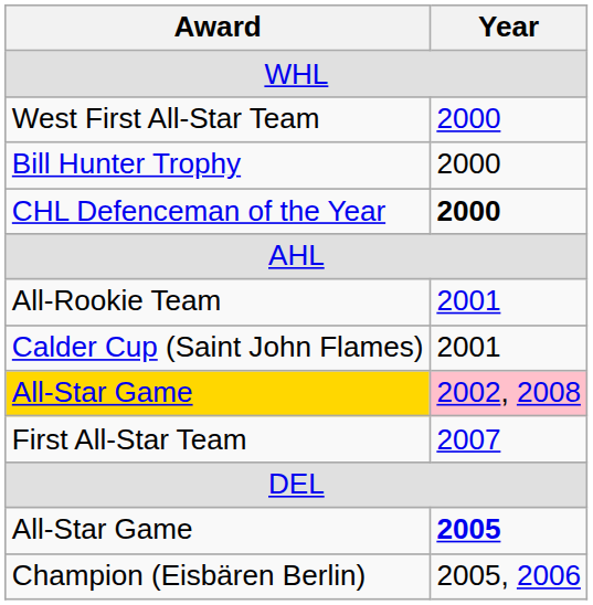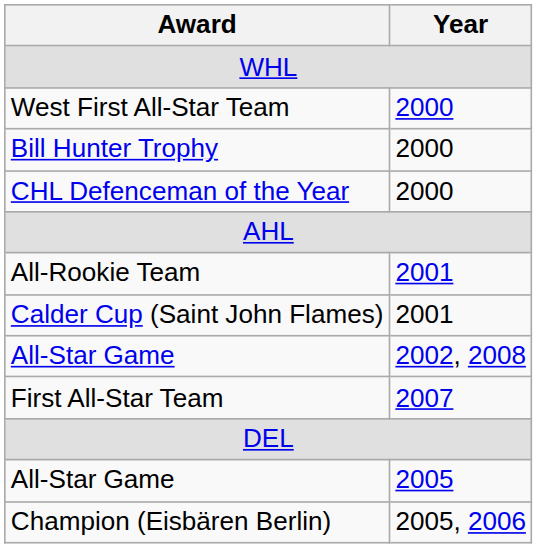CHL Defenceman of the Year | Year: bold -> normal
All-Star Game / 2002, 2008 | Award: gold background -> no background
All-Star Game / 2002, 2008 | Year: pink background -> no background
All-Star Game / 2005 | Year: bold -> normal
